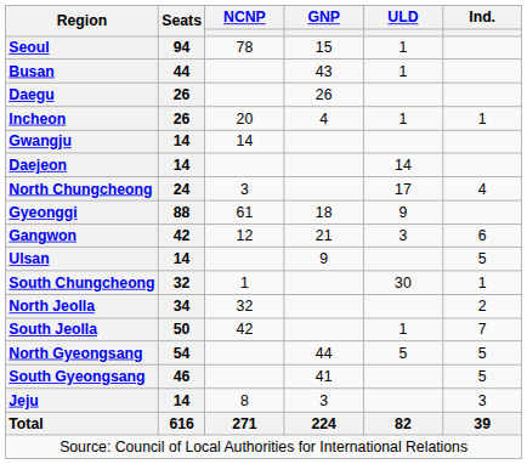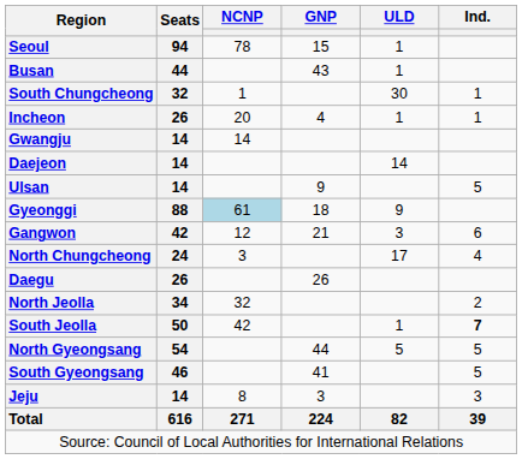rows swapped: Daegu <-> South Chungcheong
rows swapped: Ulsan <-> North Chungcheong
Gyeonggi | NCNP: no background -> lightblue background
South Jeolla | Ind.: normal -> bold
